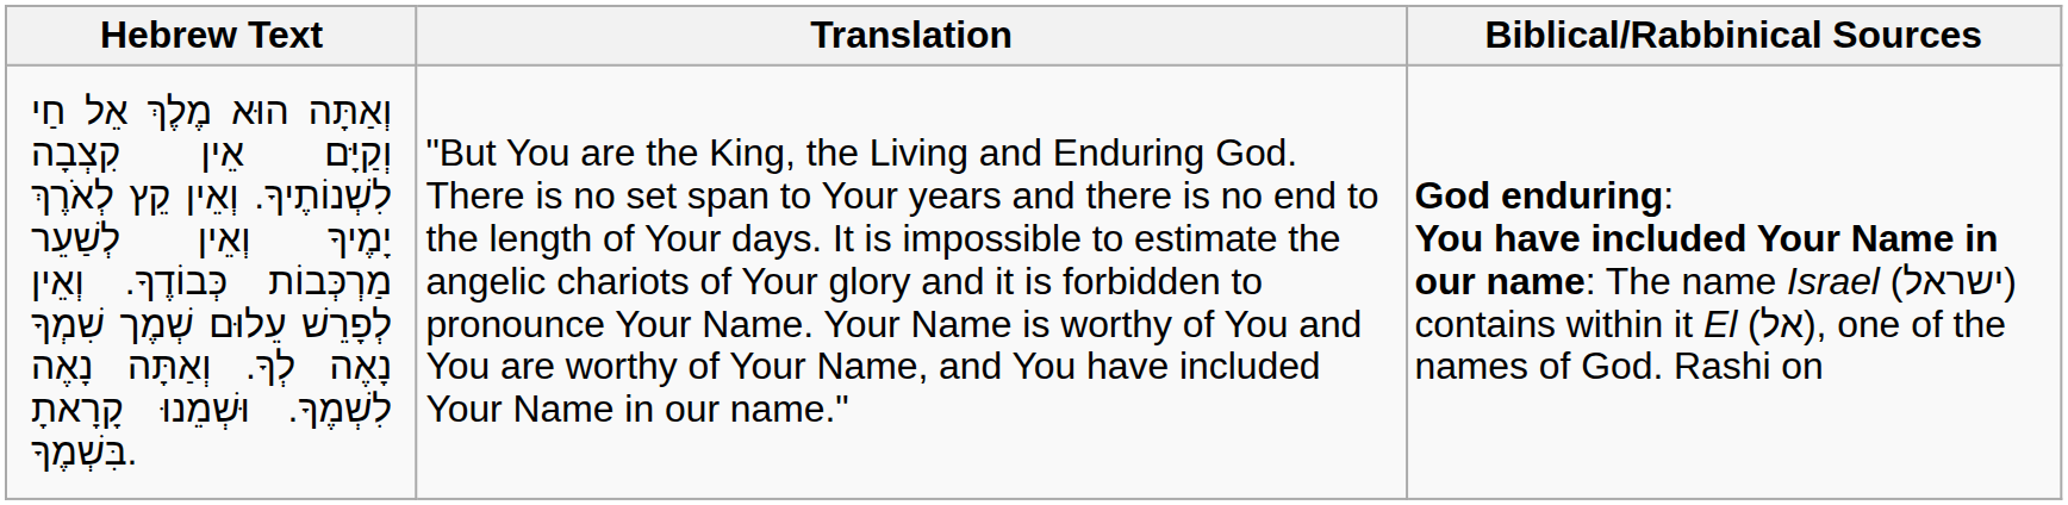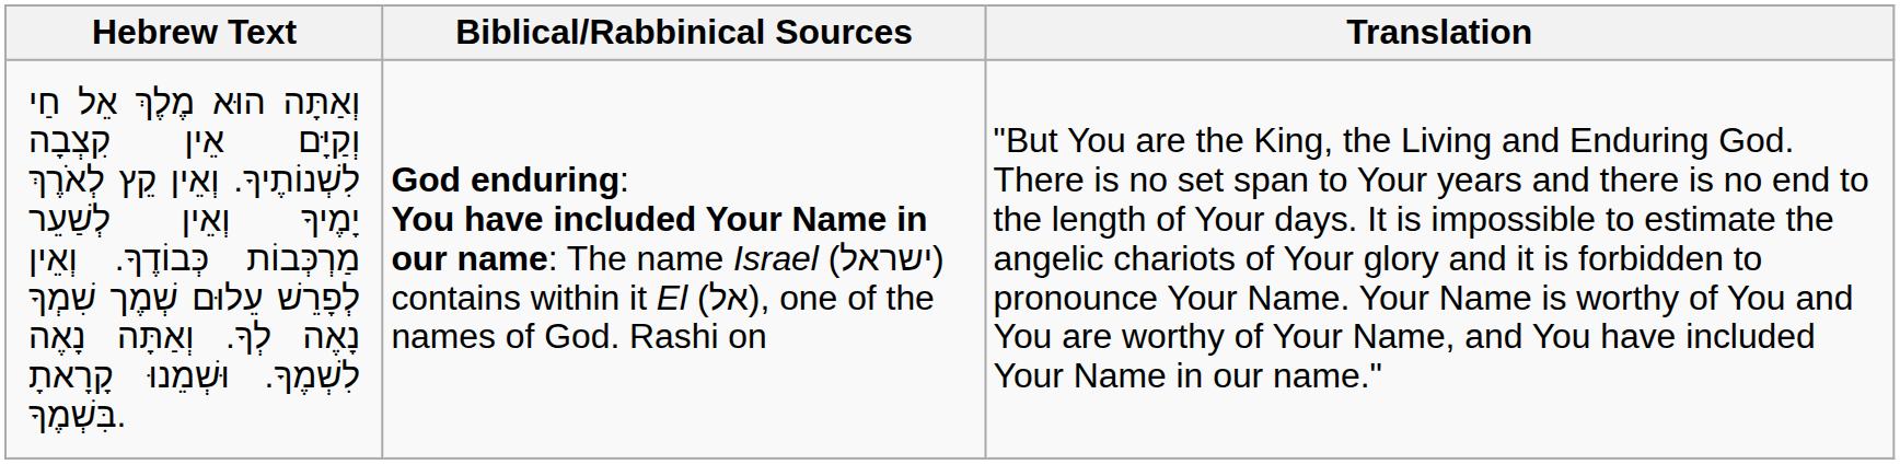columns swapped: Translation <-> Biblical/Rabbinical Sources
